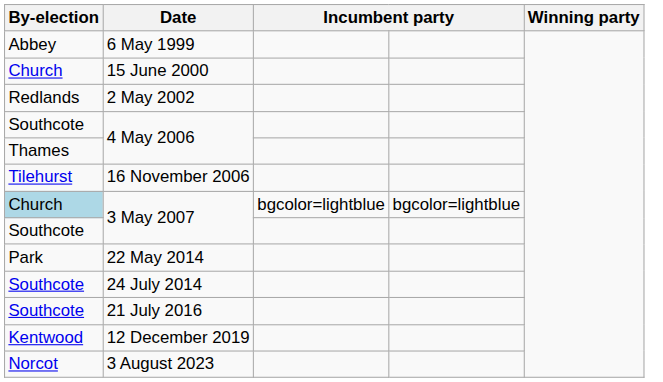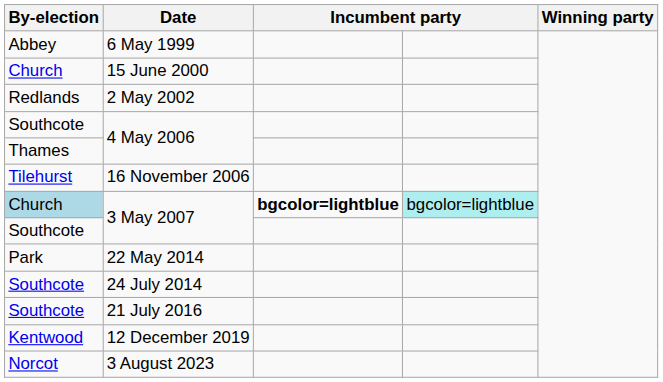Church / 3 May 2007 | column 3: normal -> bold
Church / 3 May 2007 | column 4: no background -> paleturquoise background
